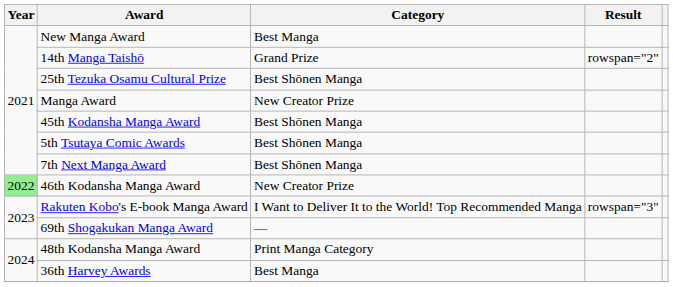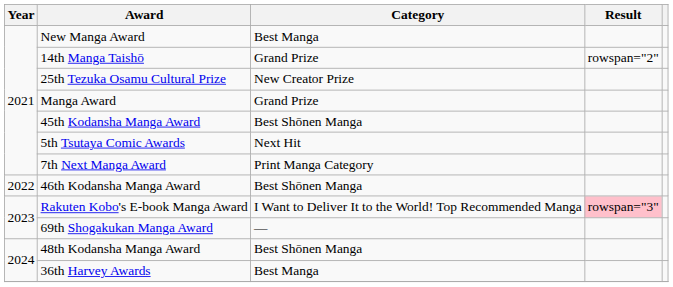25th Tezuka Osamu Cultural Prize | Category: Best Shōnen Manga -> New Creator Prize
Manga Award | Category: New Creator Prize -> Grand Prize
5th Tsutaya Comic Awards | Category: Best Shōnen Manga -> Next Hit
7th Next Manga Award | Category: Best Shōnen Manga -> Print Manga Category
46th Kodansha Manga Award | Year: lightgreen background -> no background
46th Kodansha Manga Award | Category: New Creator Prize -> Best Shōnen Manga
Rakuten Kobo's E-book Manga Award | Result: no background -> pink background
48th Kodansha Manga Award | Category: Print Manga Category -> Best Shōnen Manga
